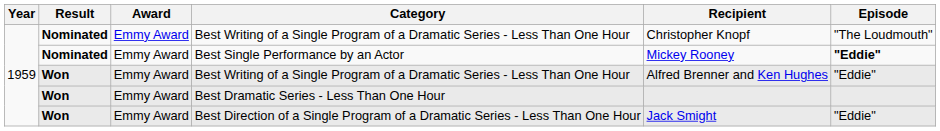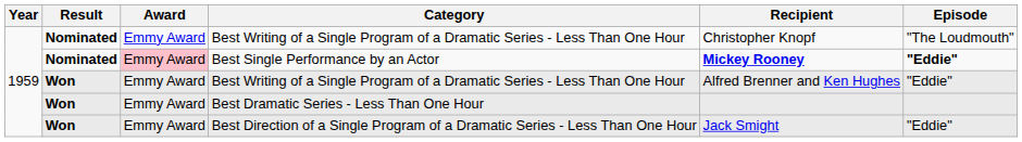Best Single Performance by an Actor | Award: no background -> pink background
Best Single Performance by an Actor | Recipient: normal -> bold
